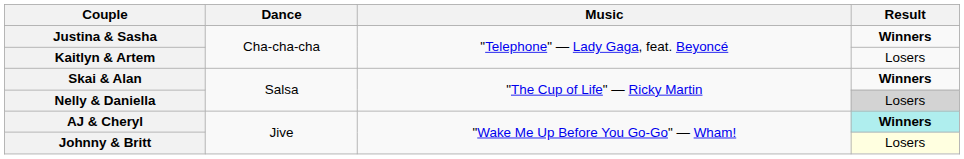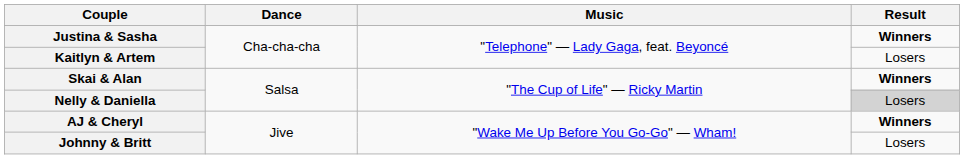AJ & Cheryl | Result: paleturquoise background -> no background
Johnny & Britt | Result: lightyellow background -> no background
